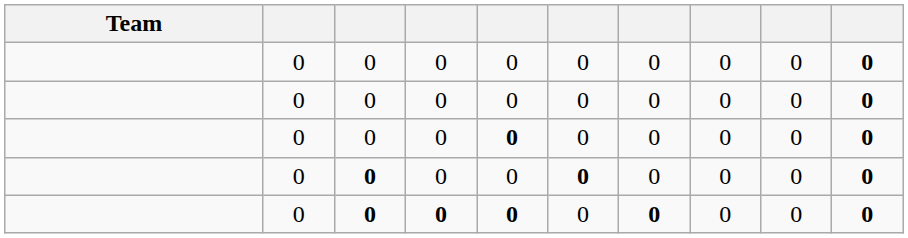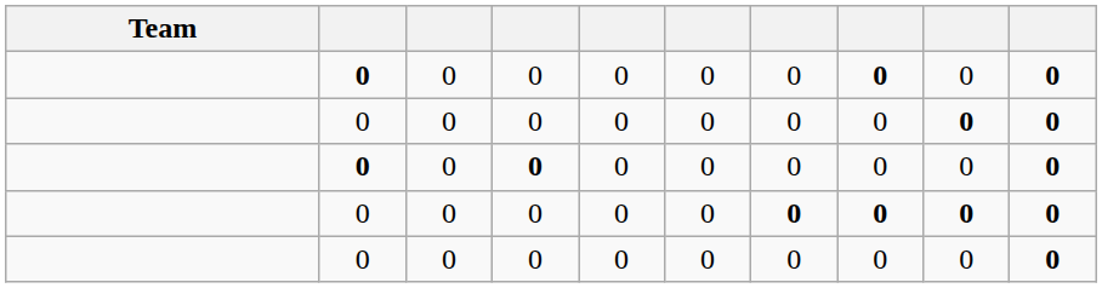row 2 | column 2: normal -> bold
row 2 | column 8: normal -> bold
row 3 | column 9: normal -> bold
row 4 | column 2: normal -> bold
row 4 | column 4: normal -> bold
row 4 | column 5: bold -> normal
row 5 | column 3: bold -> normal
row 5 | column 6: bold -> normal
row 5 | column 7: normal -> bold
row 5 | column 8: normal -> bold
row 5 | column 9: normal -> bold
row 6 | column 3: bold -> normal
row 6 | column 4: bold -> normal
row 6 | column 5: bold -> normal
row 6 | column 7: bold -> normal
